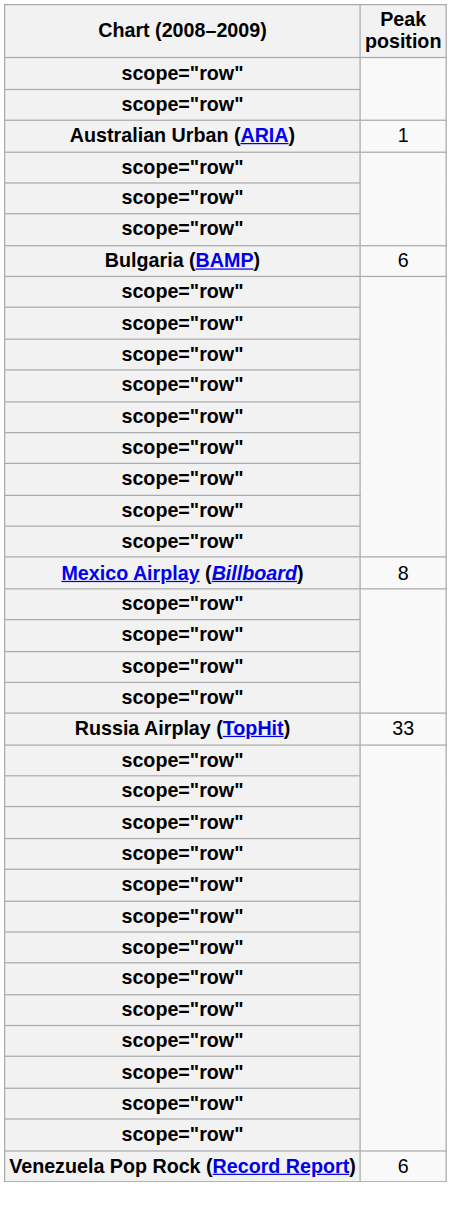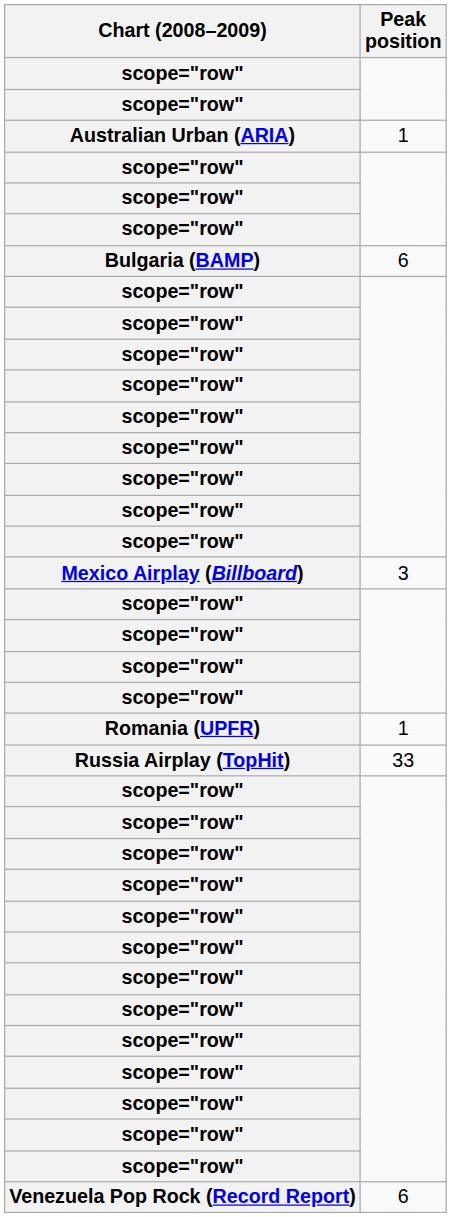Mexico Airplay (Billboard) | Peak position: 8 -> 3
+ row: Romania (UPFR) | 1
